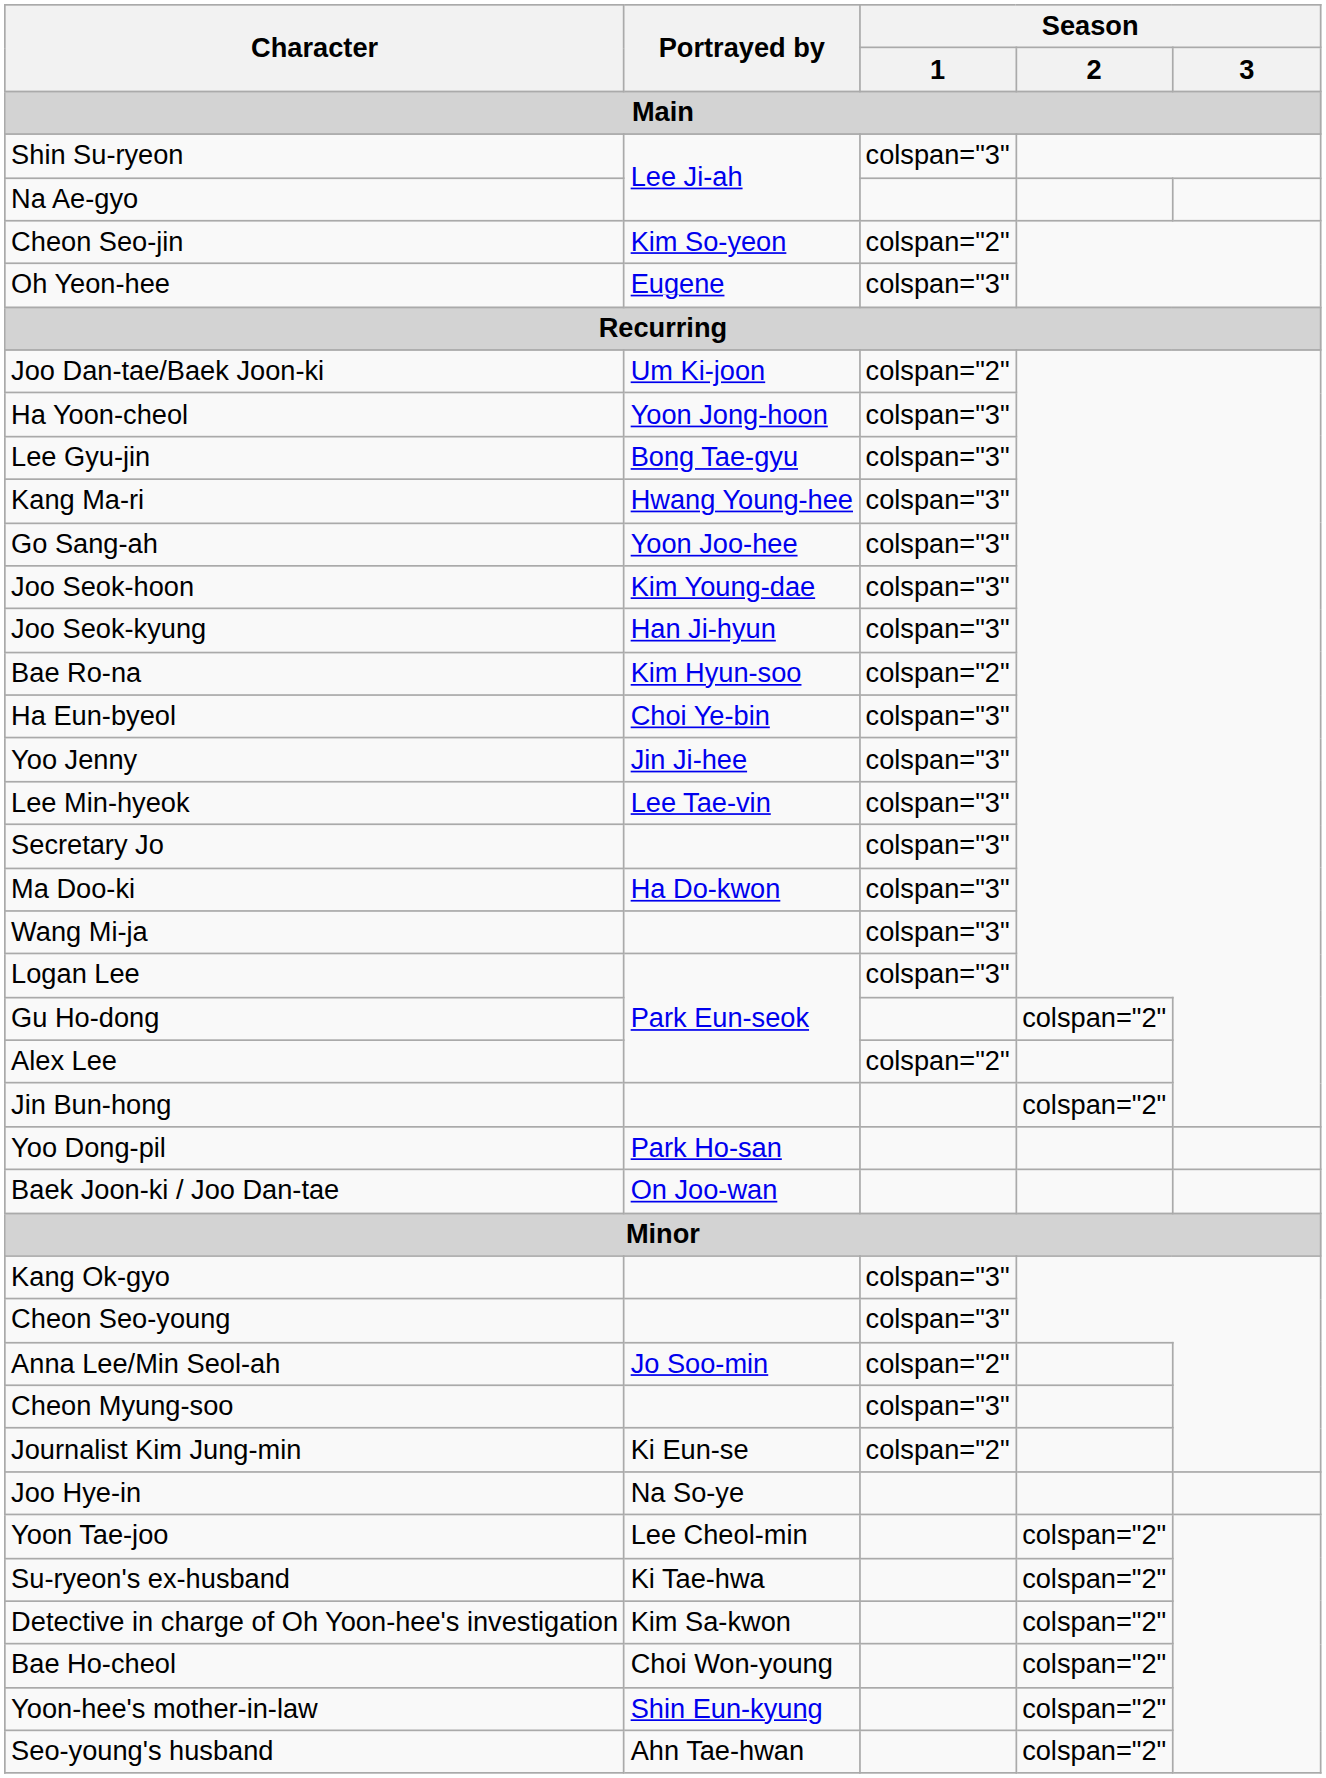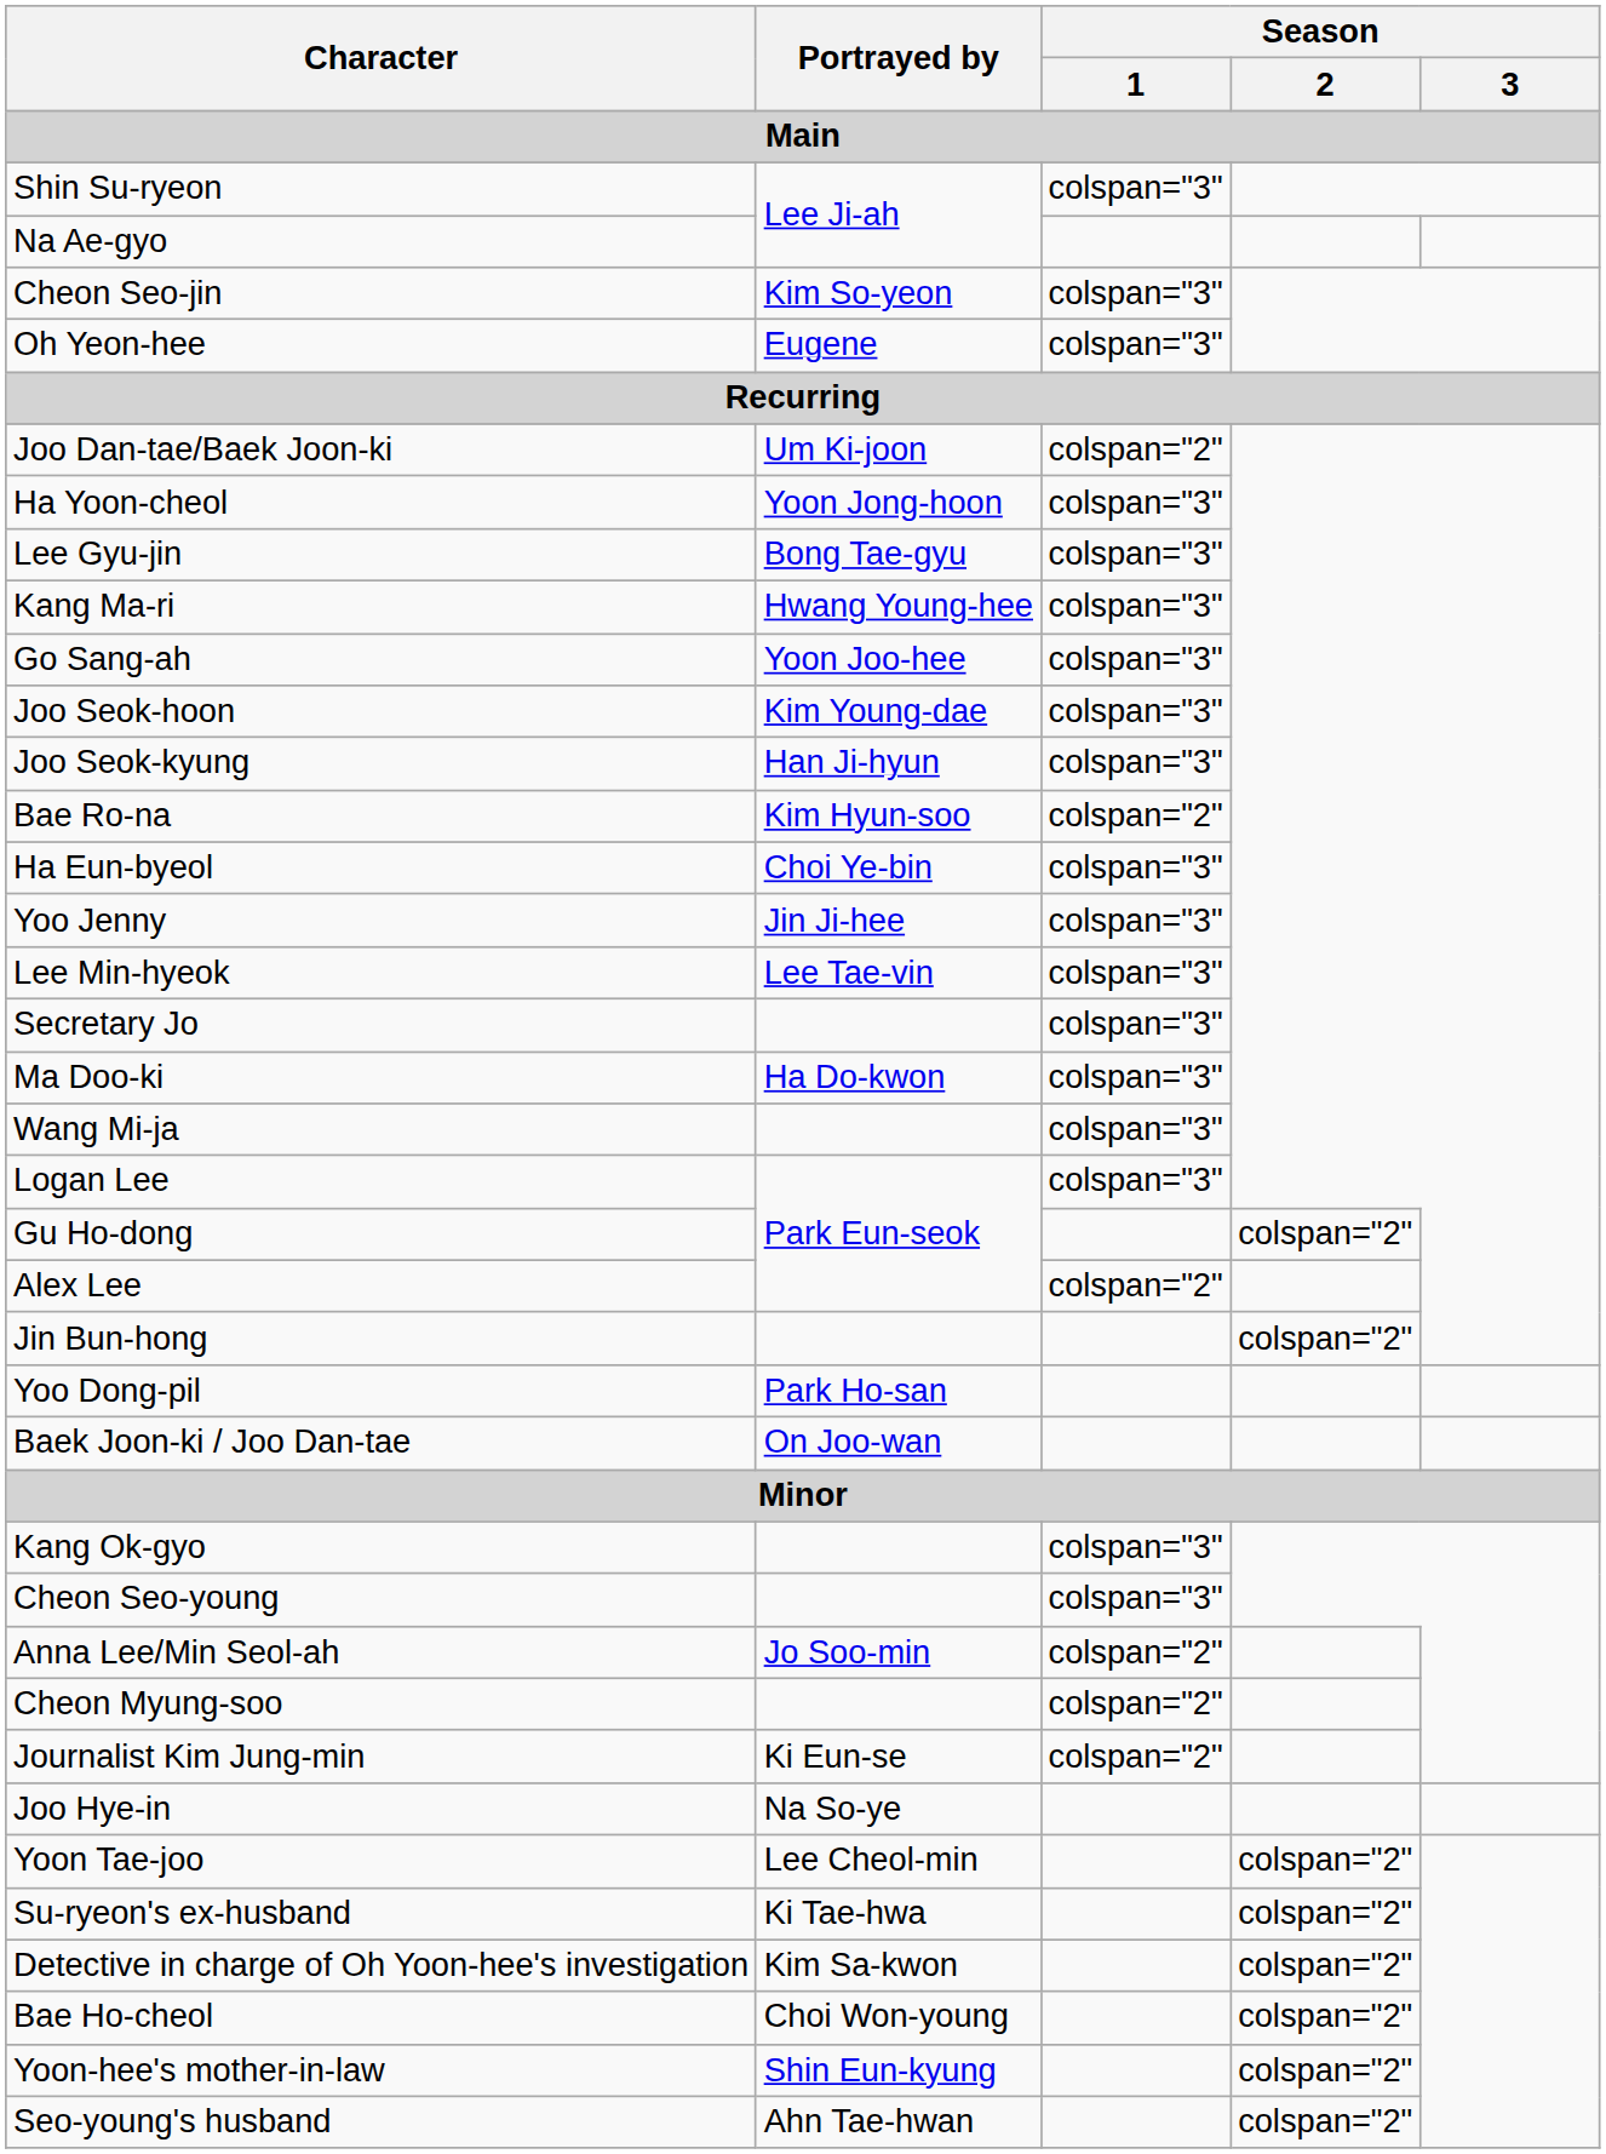Cheon Seo-jin | Season / 1: colspan="2" -> colspan="3"
Cheon Myung-soo | Season / 1: colspan="3" -> colspan="2"
